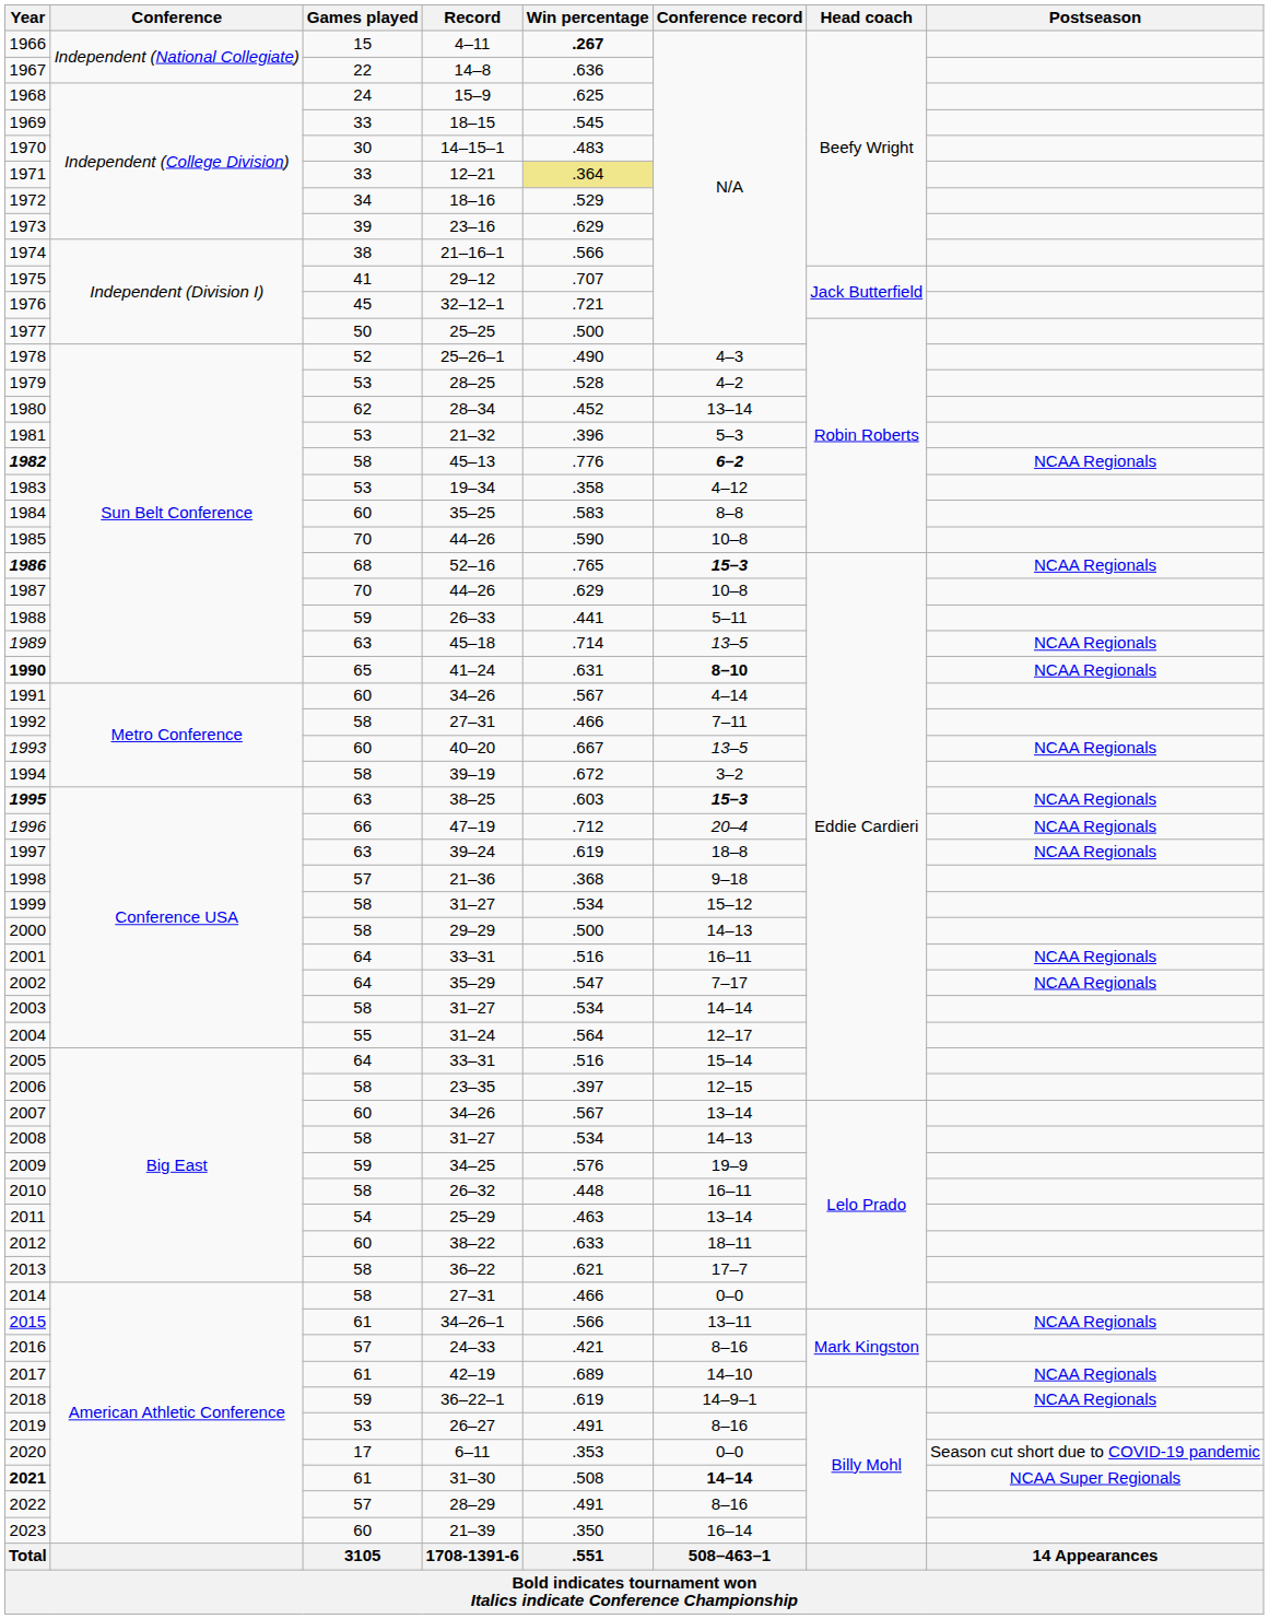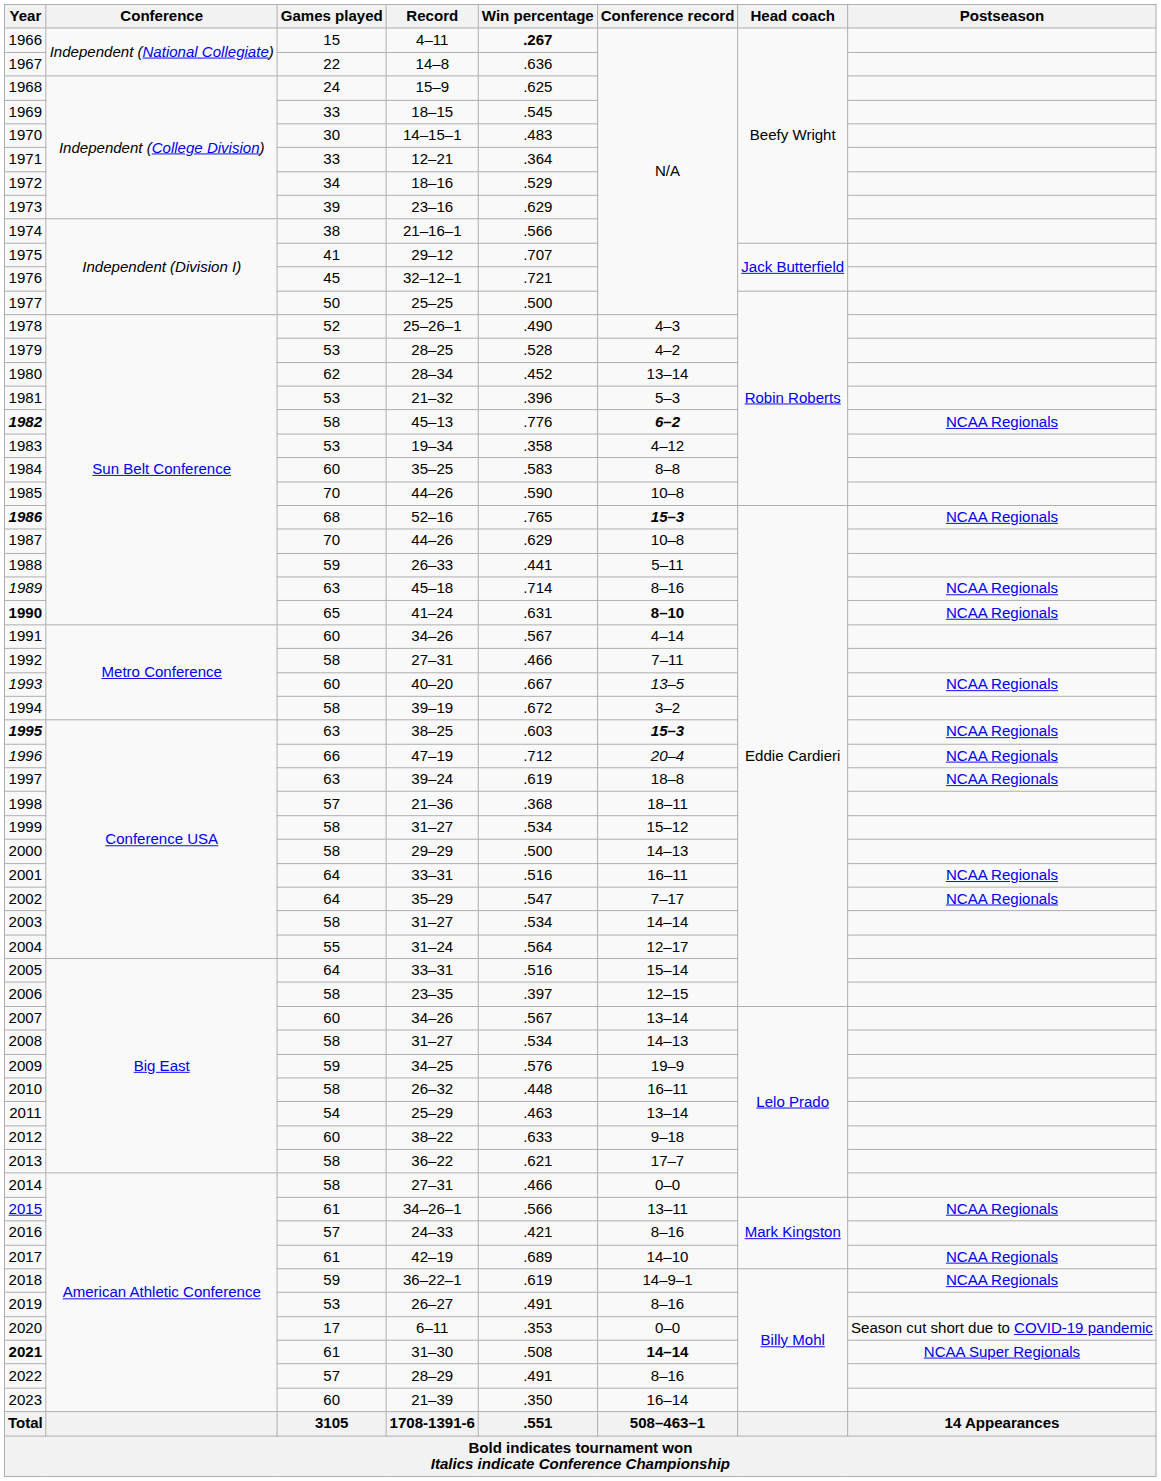1971 | Win percentage: khaki background -> no background
1989 | Conference record: 13–5 -> 8–16
1998 | Conference record: 9–18 -> 18–11
2012 | Conference record: 18–11 -> 9–18
